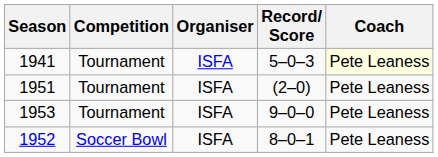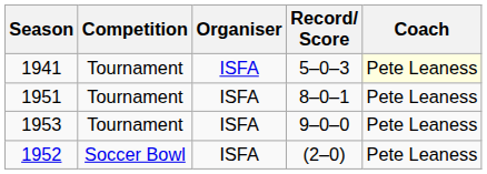1951 | Record/ Score: (2–0) -> 8–0–1
1952 | Record/ Score: 8–0–1 -> (2–0)
